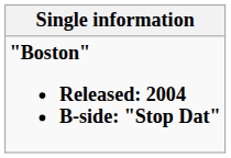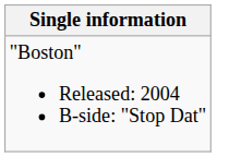row 2 | column 1: bold -> normal
